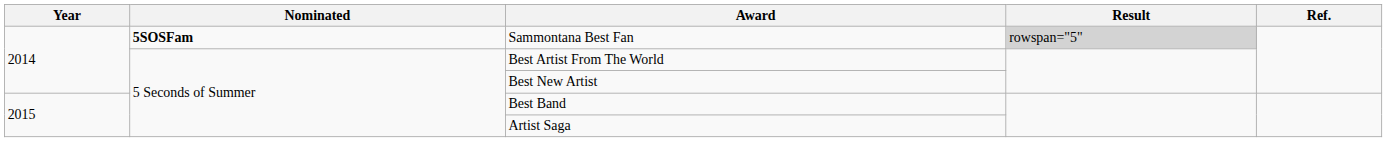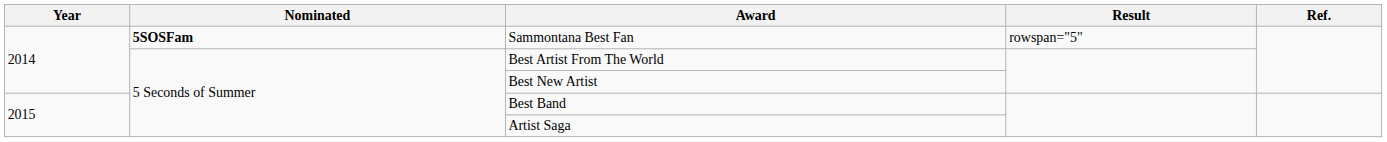Sammontana Best Fan | Result: lightgrey background -> no background
